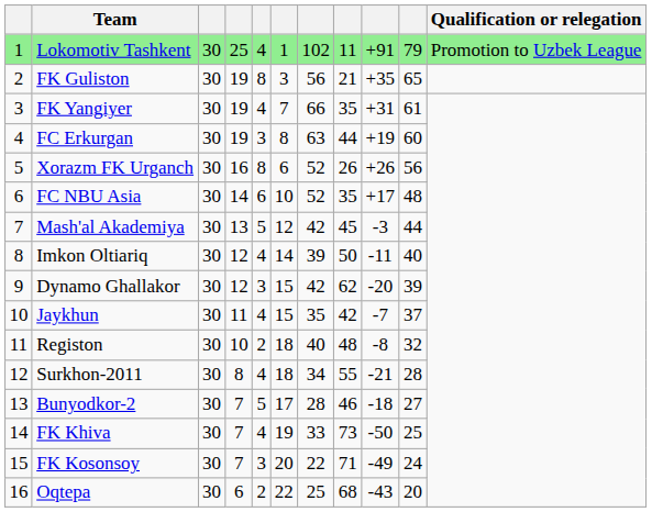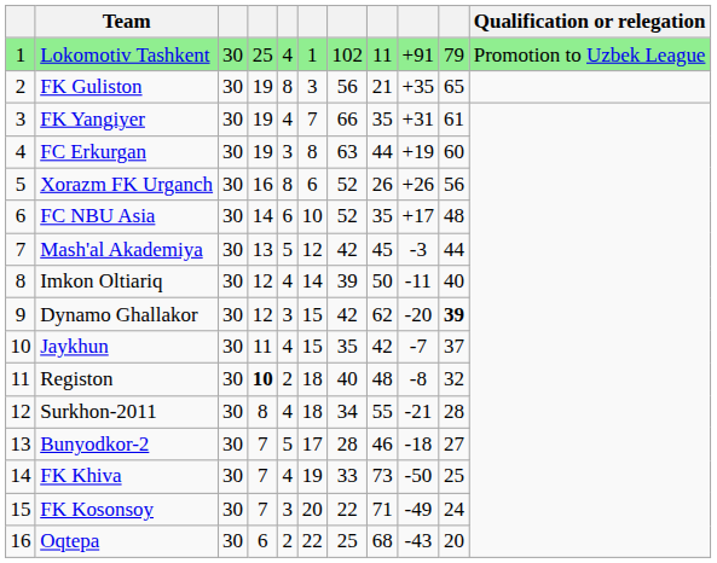Dynamo Ghallakor | column 10: normal -> bold
Registon | column 4: normal -> bold
